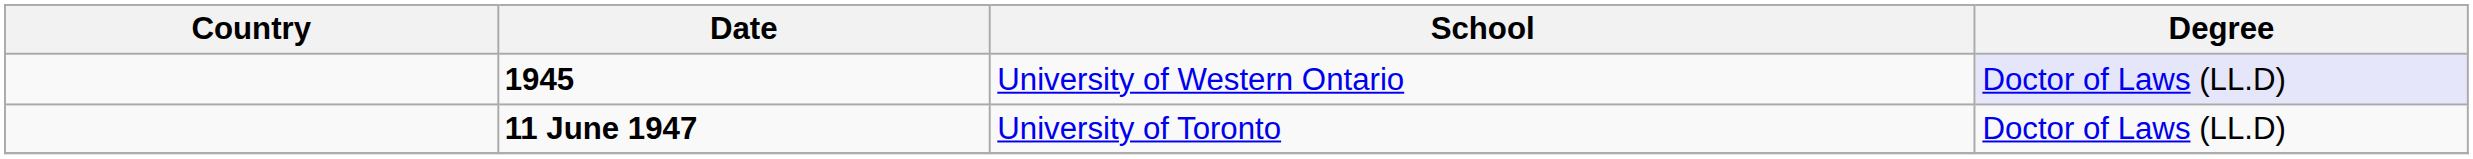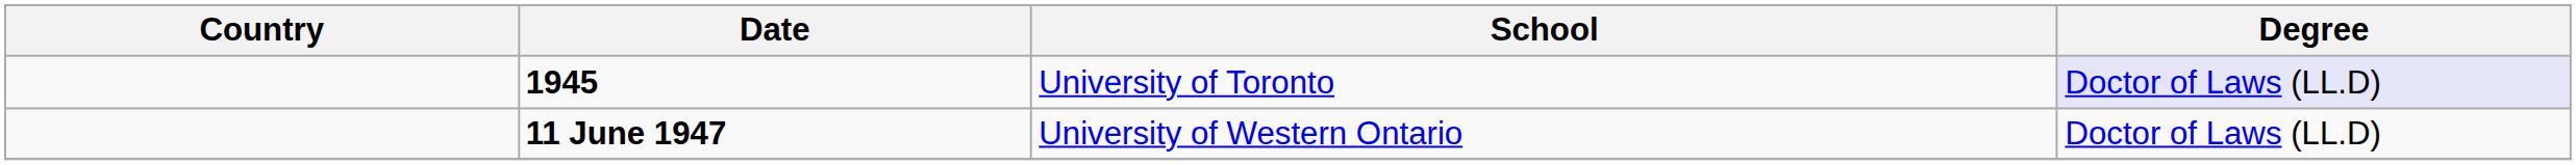1945 | School: University of Western Ontario -> University of Toronto
11 June 1947 | School: University of Toronto -> University of Western Ontario
